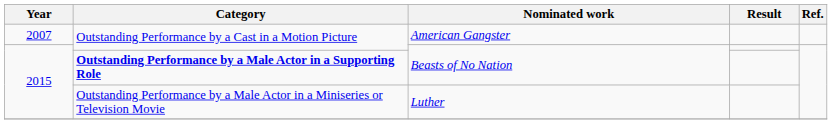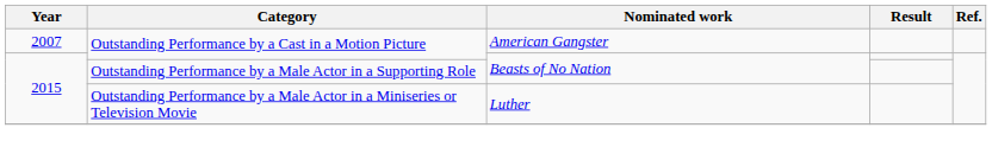Outstanding Performance by a Male Actor in a Supporting Role | Category: bold -> normal
